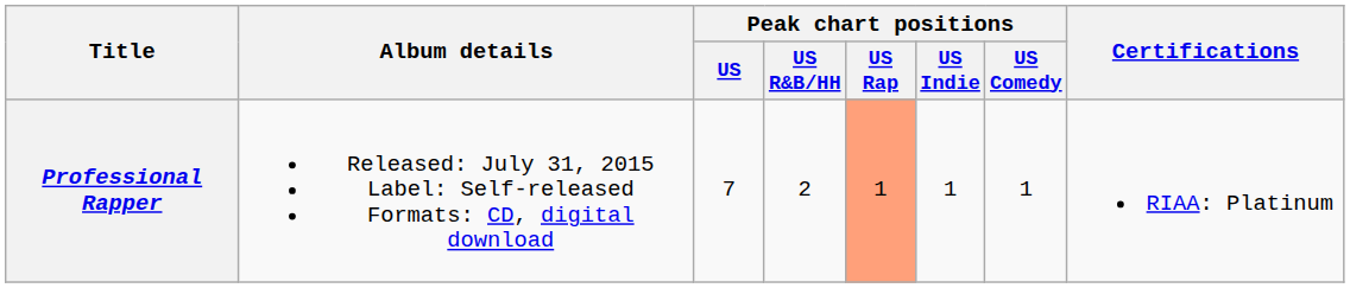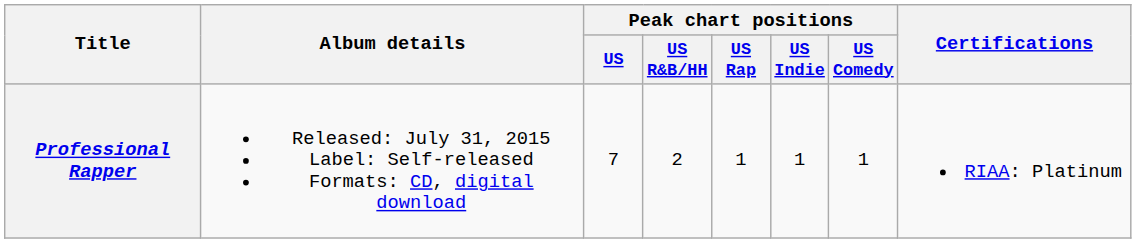Professional Rapper | Peak chart positions / US Rap: lightsalmon background -> no background
